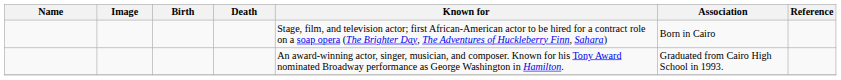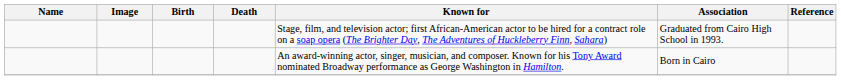row 2 | Association: Born in Cairo -> Graduated from Cairo High School in 1993.
row 3 | Association: Graduated from Cairo High School in 1993. -> Born in Cairo
